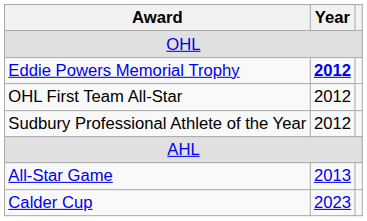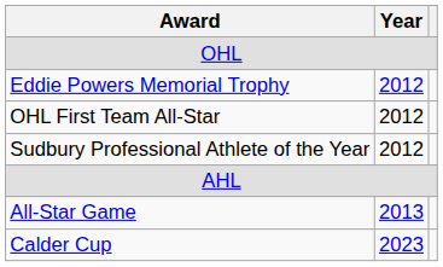Eddie Powers Memorial Trophy | Year: bold -> normal
